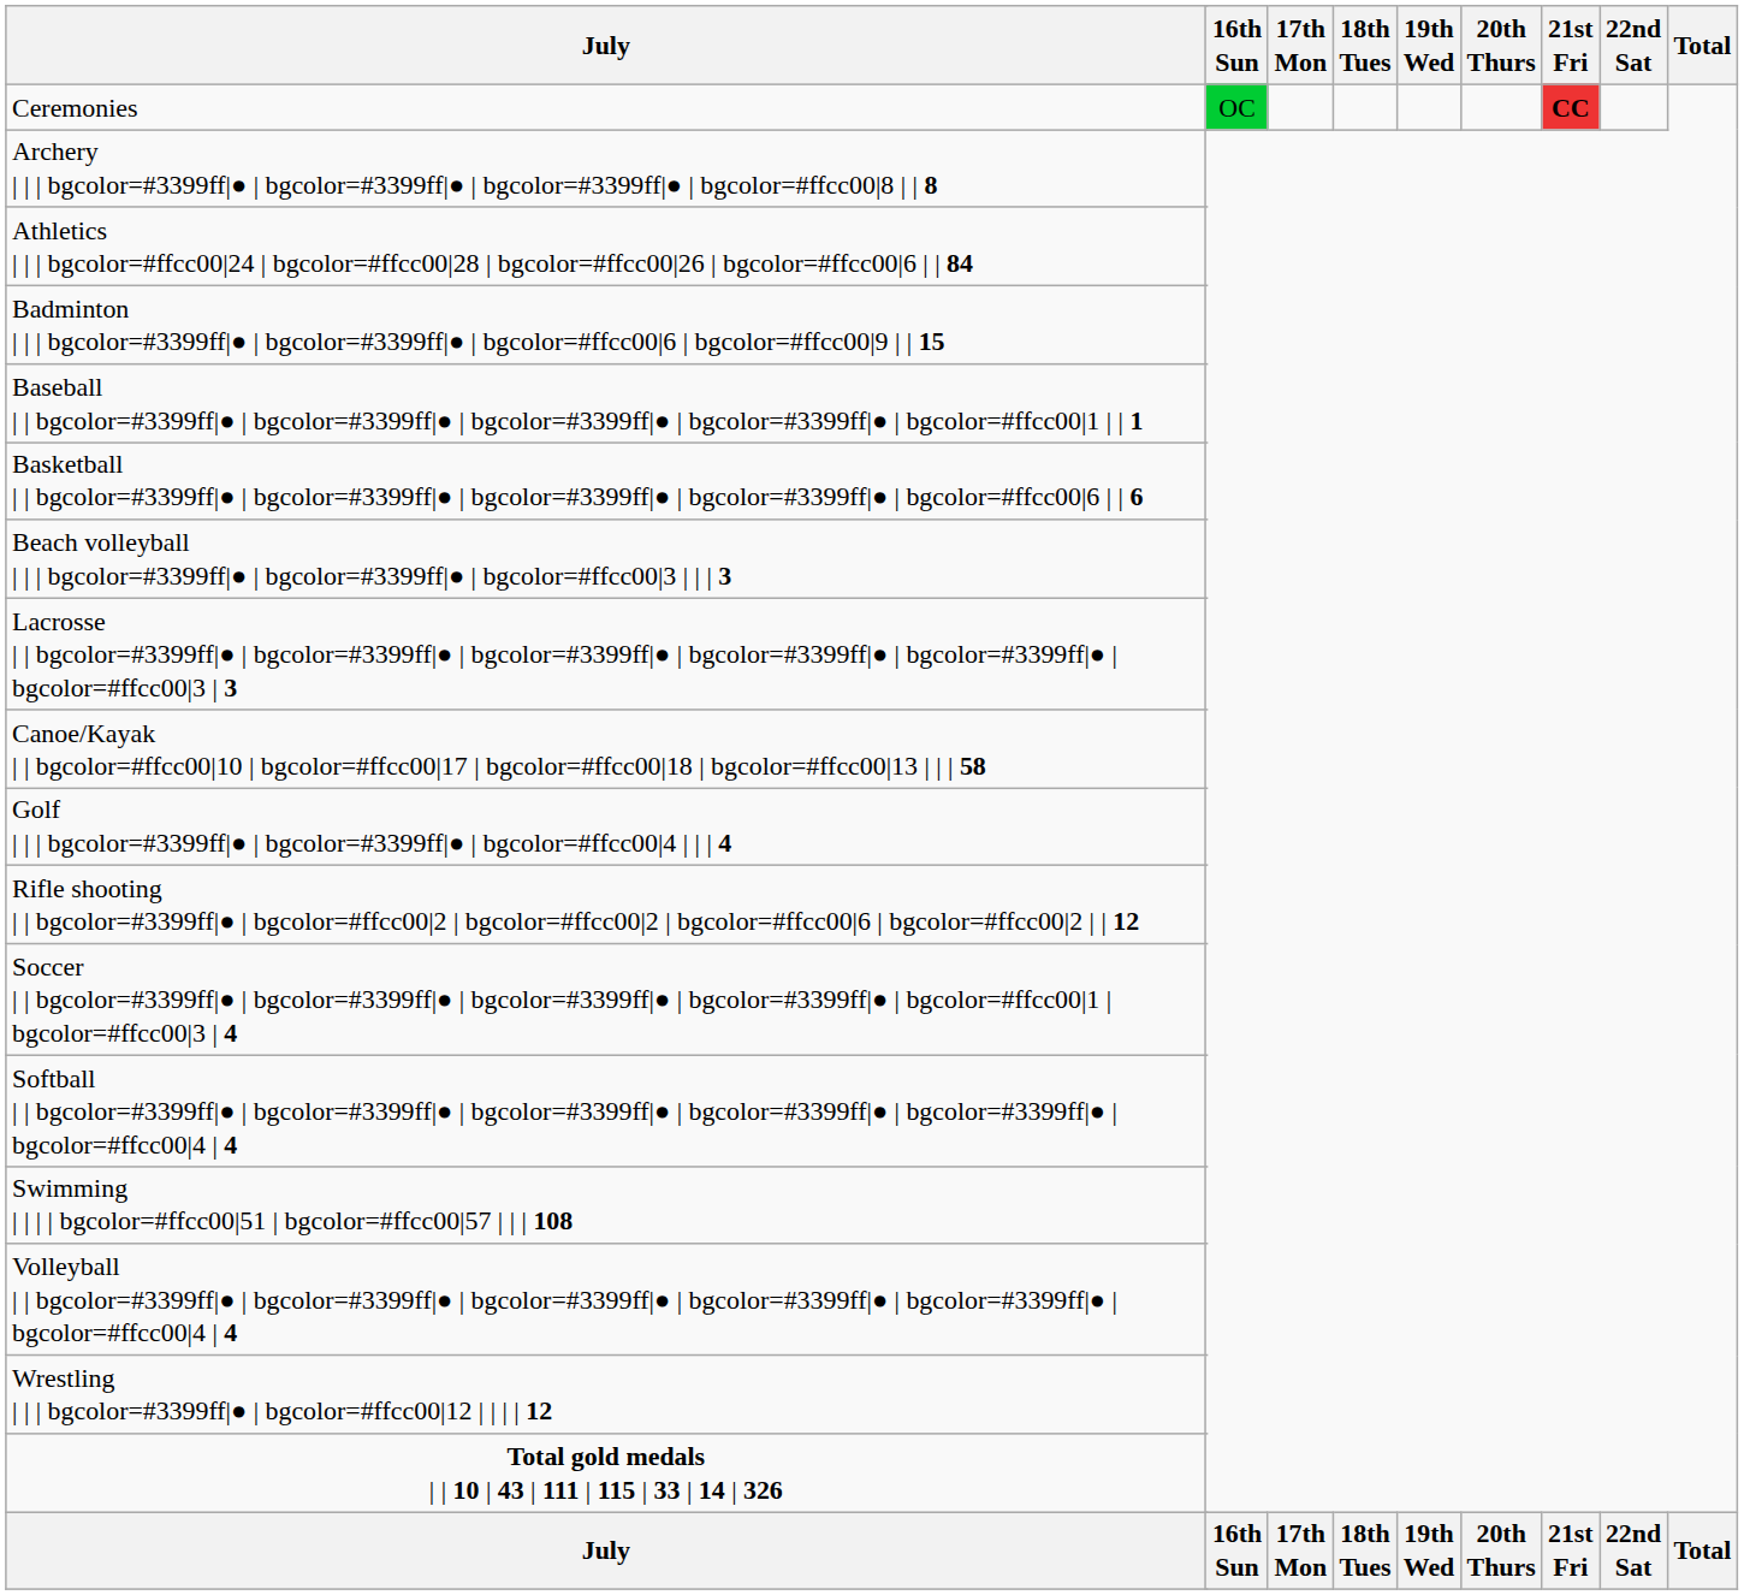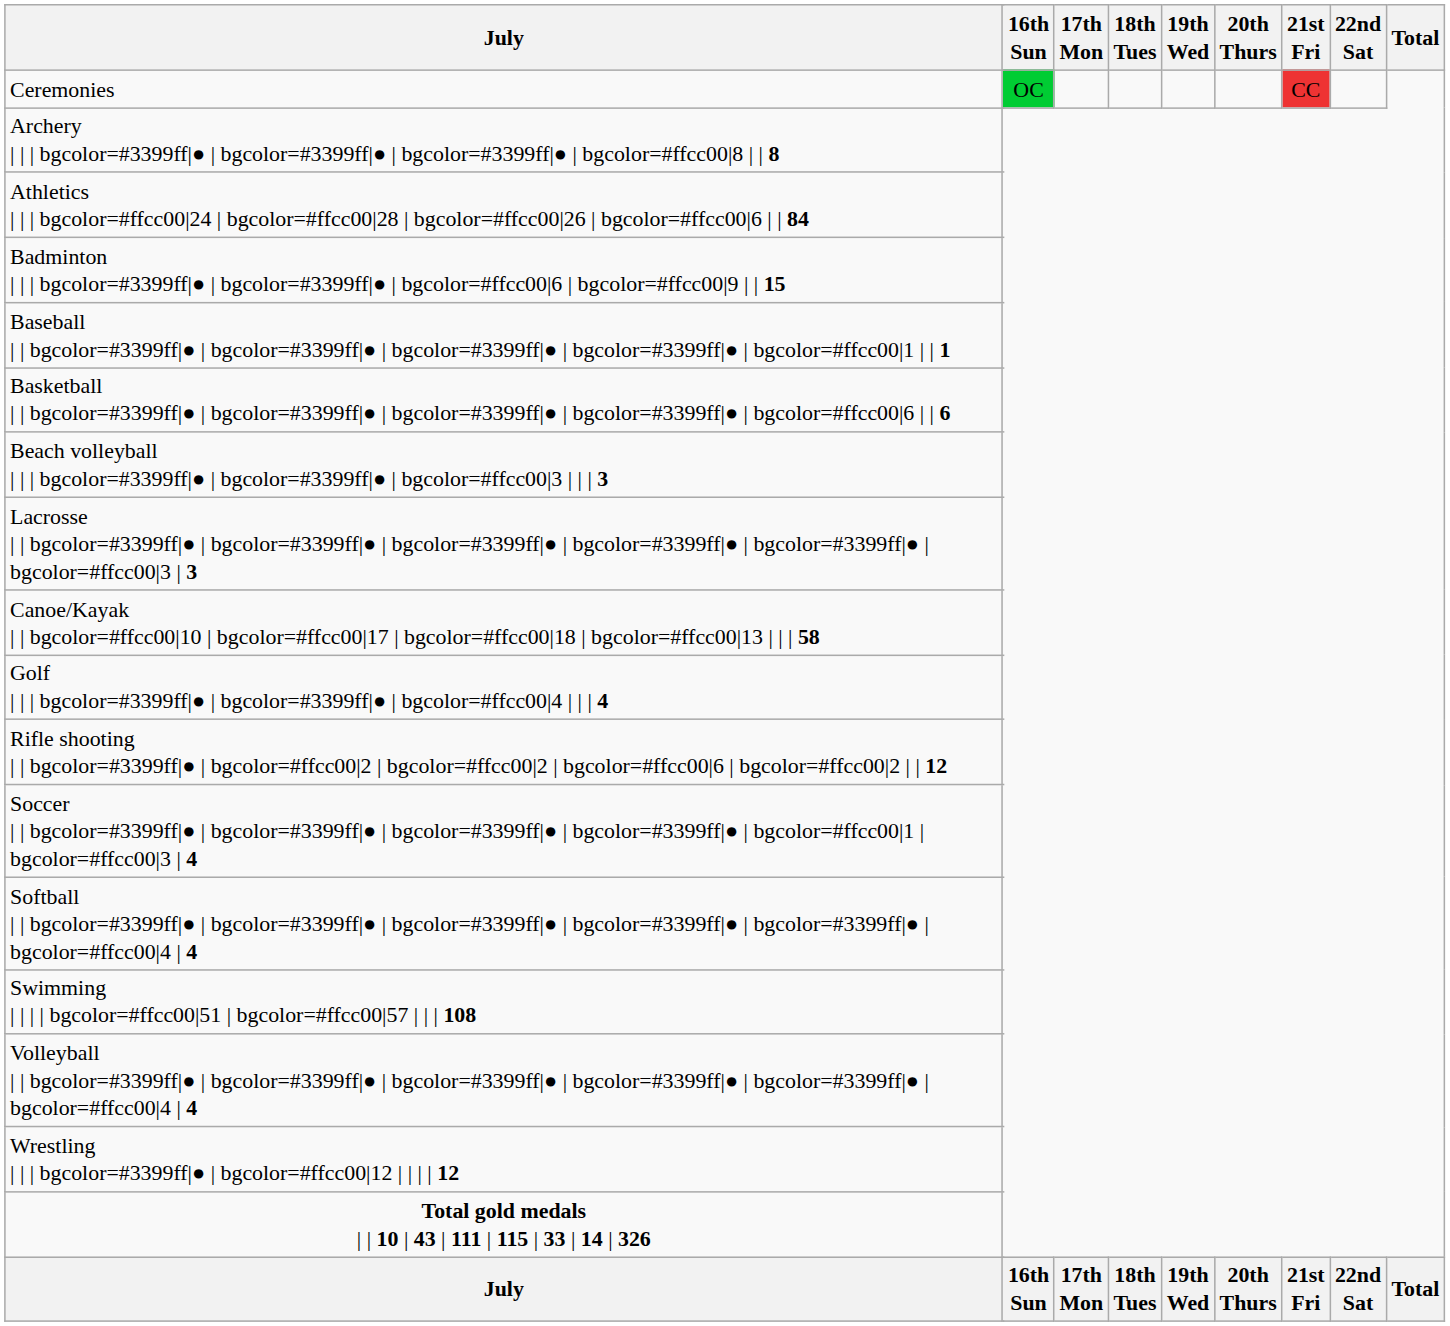Ceremonies | 21st Fri: bold -> normal
